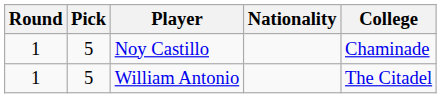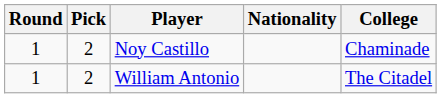Noy Castillo | Pick: 5 -> 2
William Antonio | Pick: 5 -> 2
